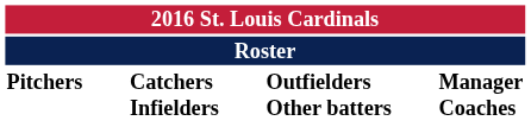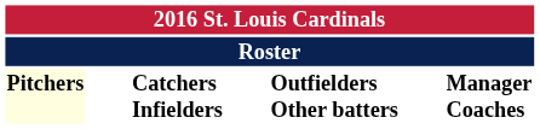Pitchers | column 1: no background -> lightyellow background
